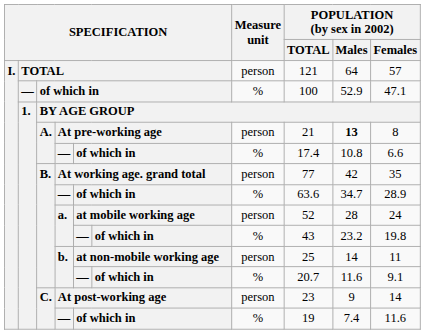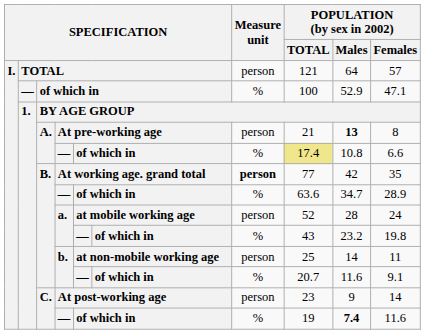A. / — | POPULATION (by sex in 2002) / TOTAL: no background -> khaki background
At working age. grand total | Measure unit: normal -> bold
C. / — | POPULATION (by sex in 2002) / Males: normal -> bold
